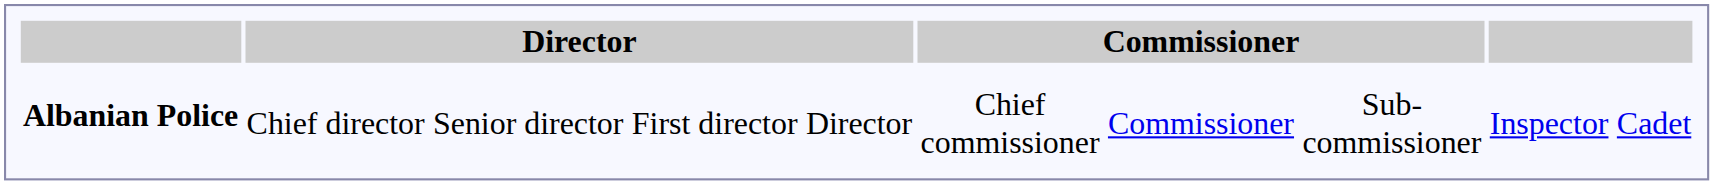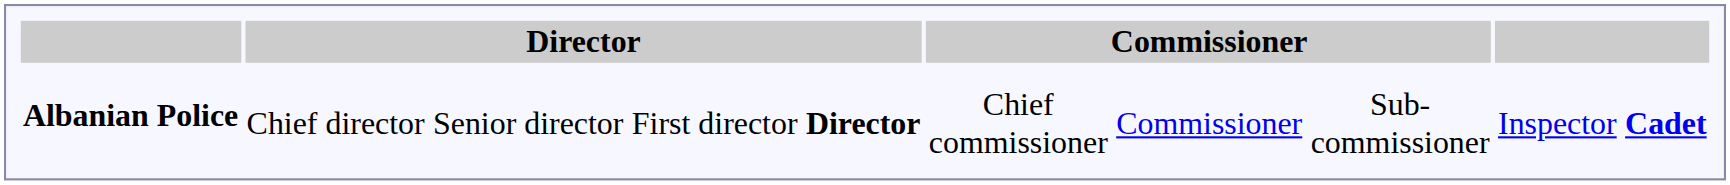Chief director | column 5: normal -> bold
Chief director | column 10: normal -> bold
